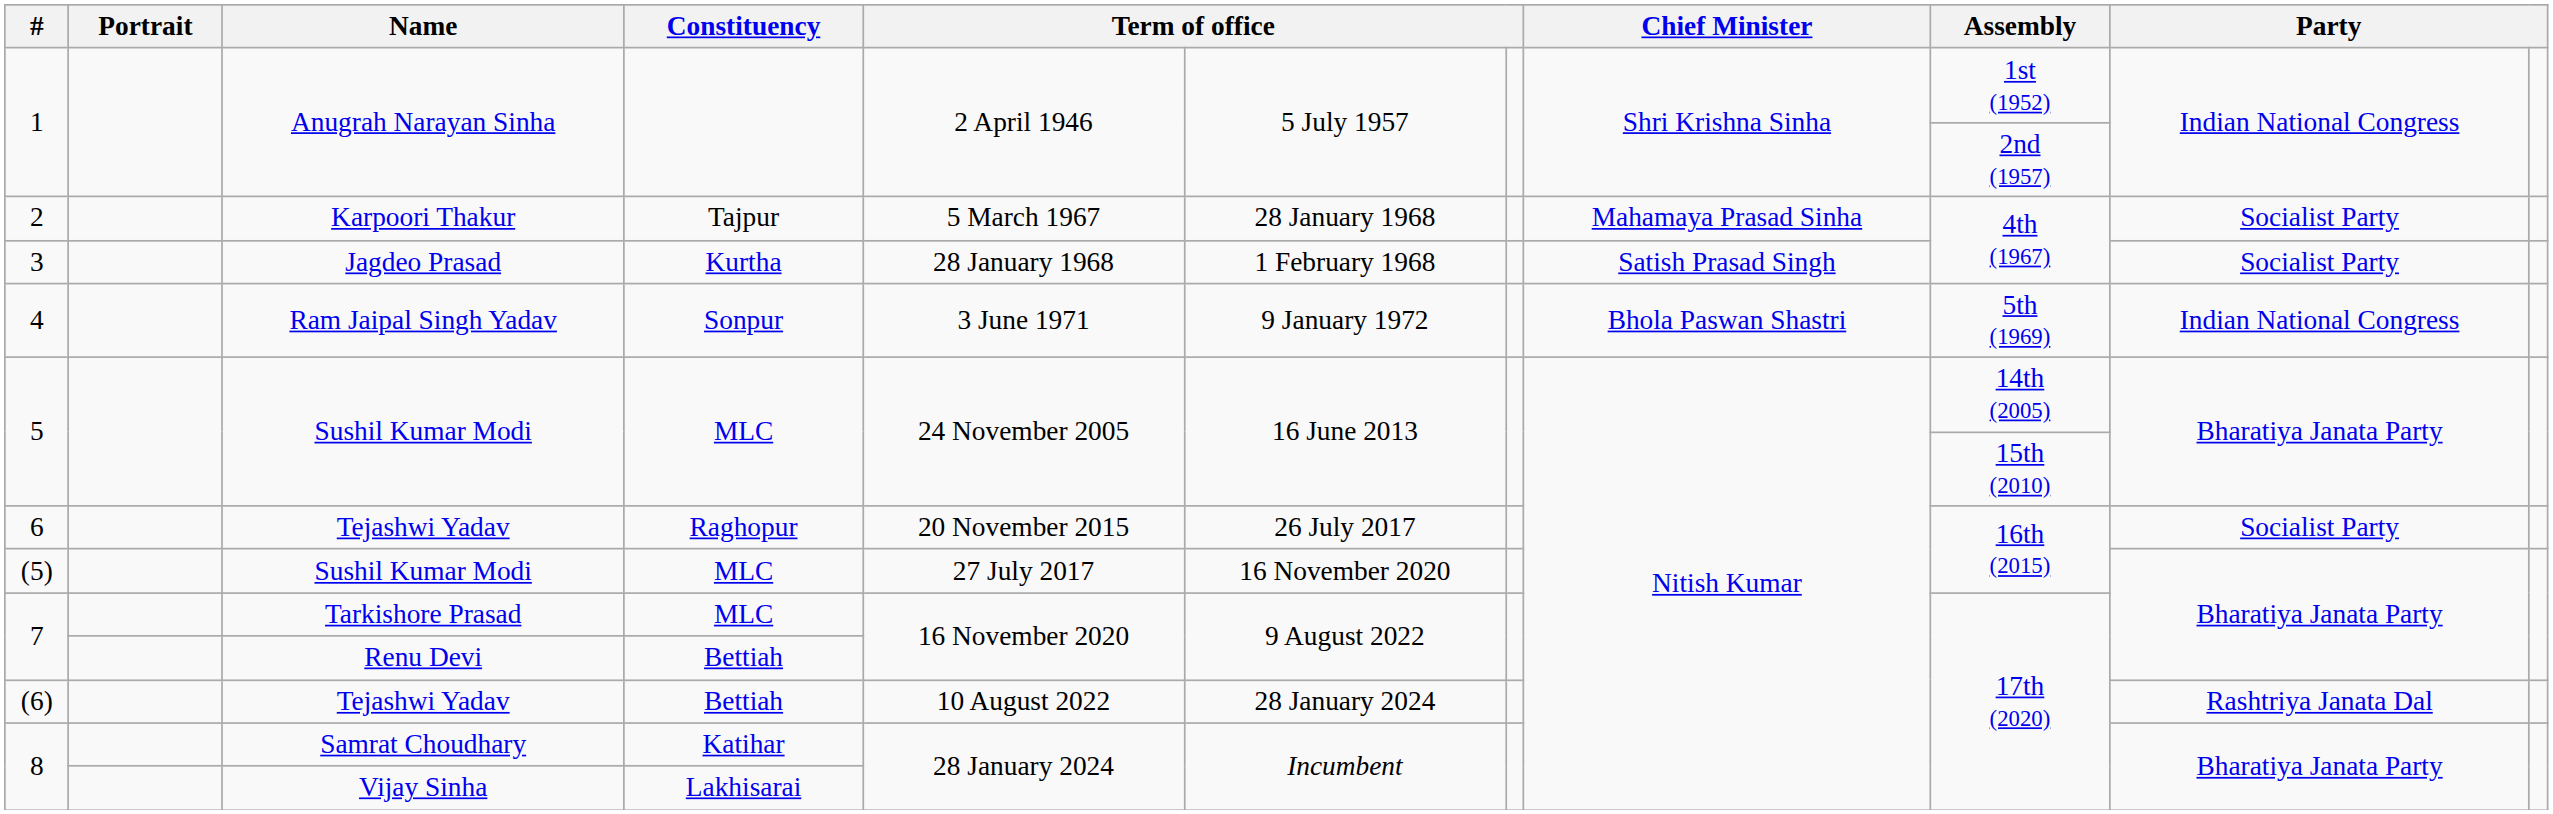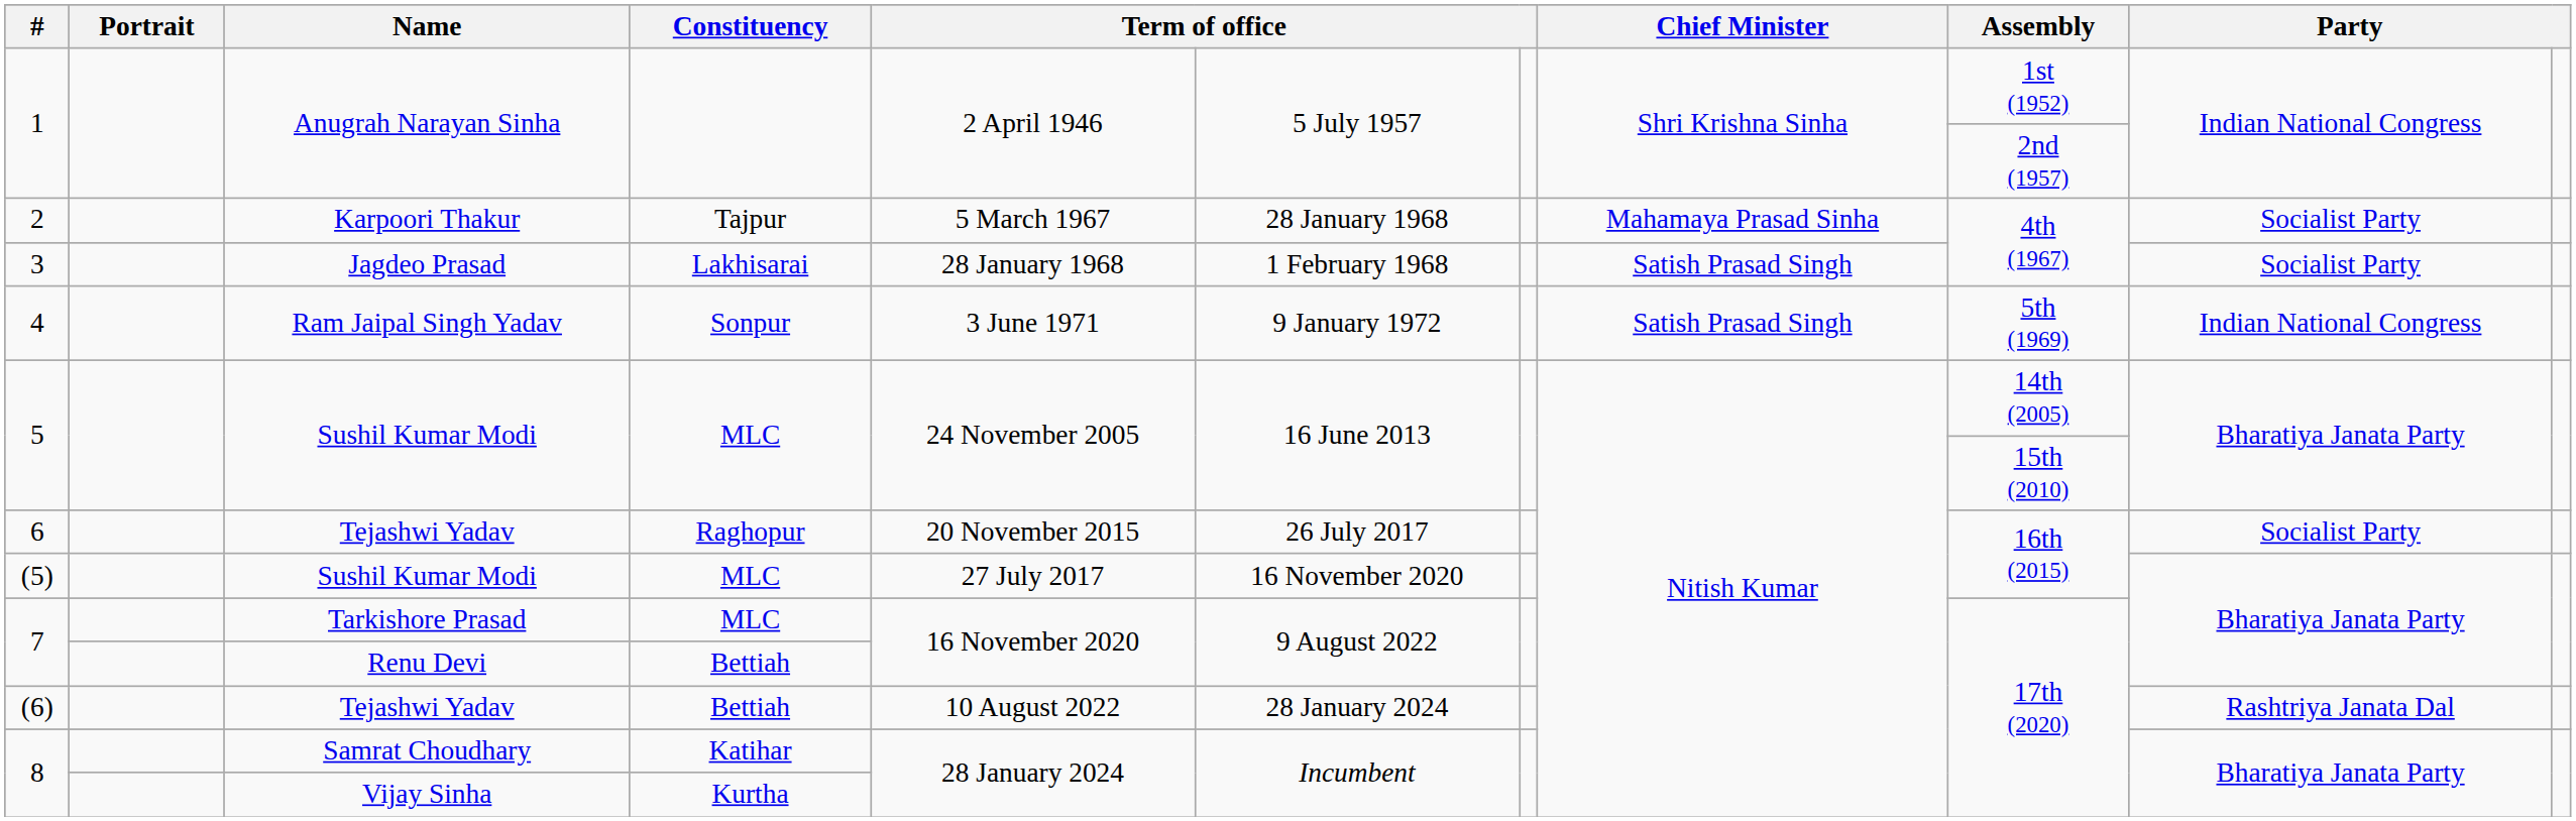3 | Constituency: Kurtha -> Lakhisarai
4 | Chief Minister: Bhola Paswan Shastri -> Satish Prasad Singh
8 / Vijay Sinha | Constituency: Lakhisarai -> Kurtha
